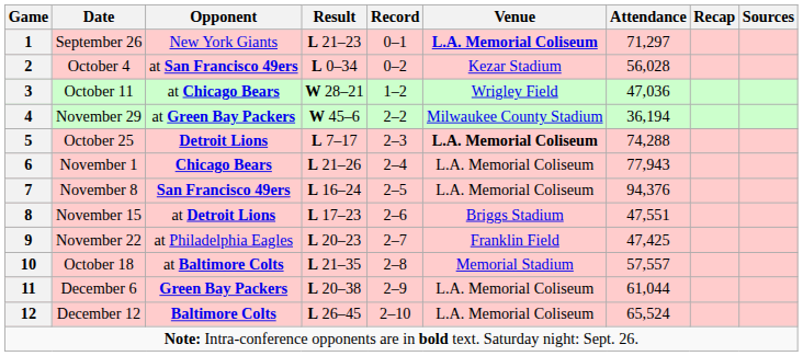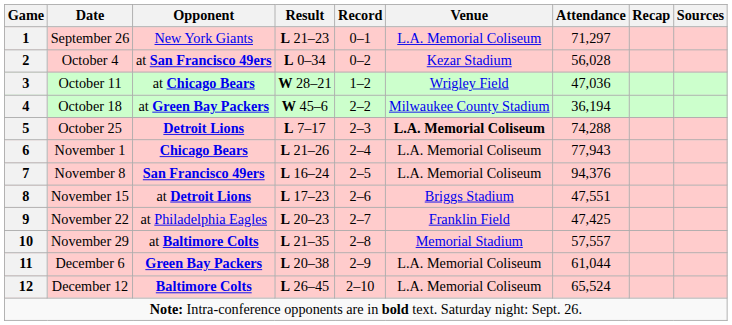1 | Venue: bold -> normal
4 | Date: November 29 -> October 18
10 | Date: October 18 -> November 29
